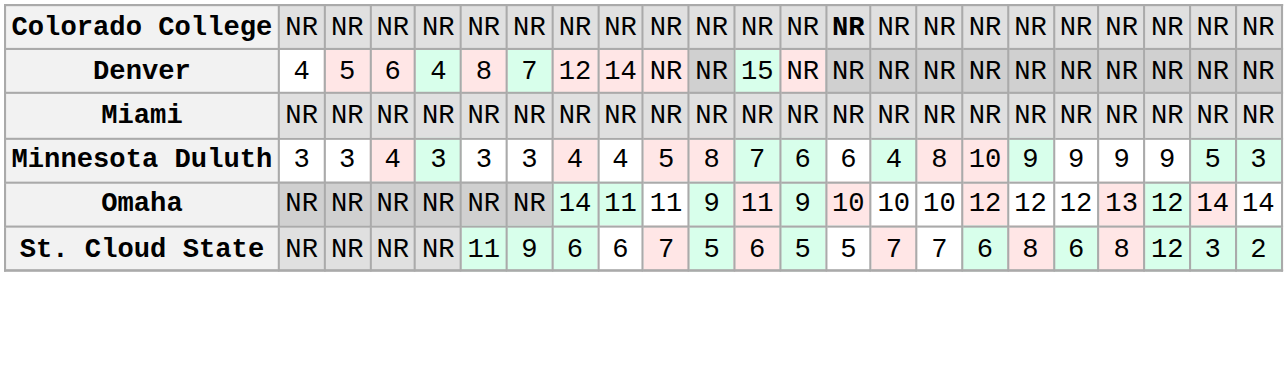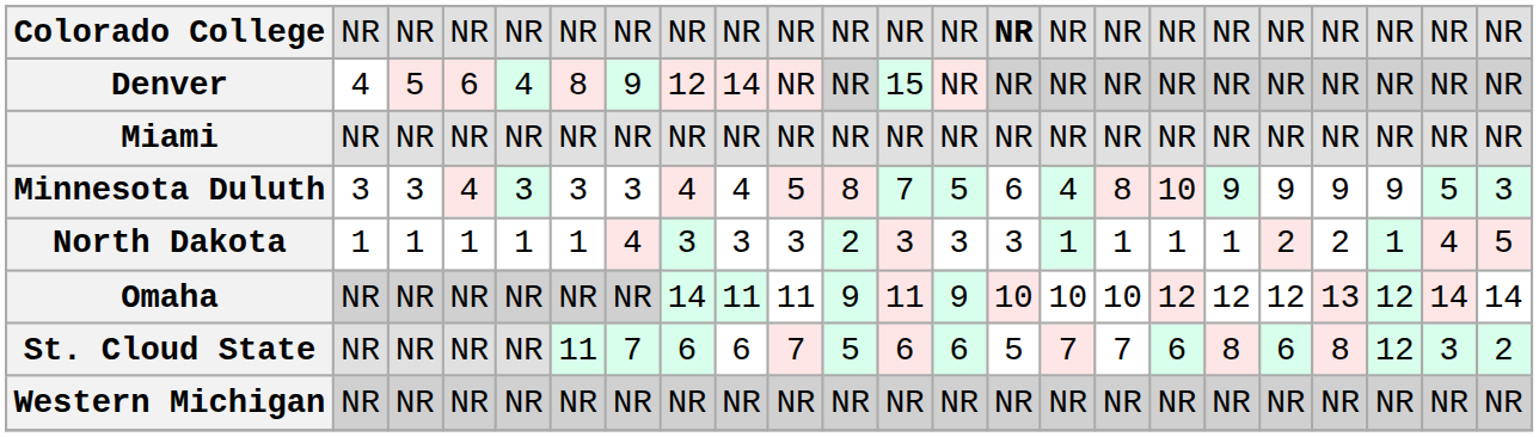Denver | column 7: 7 -> 9
Minnesota Duluth | column 13: 6 -> 5
+ row: North Dakota | 1 | 1 | 1 | 1 | 1 | 4 | 3 | 3 | 3 | 2 | 3 | 3 | 3 | 1 | 1 | 1 | 1 | 2 | 2 | 1 | 4 | 5
St. Cloud State | column 7: 9 -> 7
St. Cloud State | column 13: 5 -> 6
+ row: Western Michigan | NR | NR | NR | NR | NR | NR | NR | NR | NR | NR | NR | NR | NR | NR | NR | NR | NR | NR | NR | NR | NR | NR
